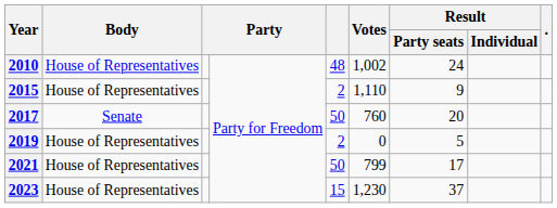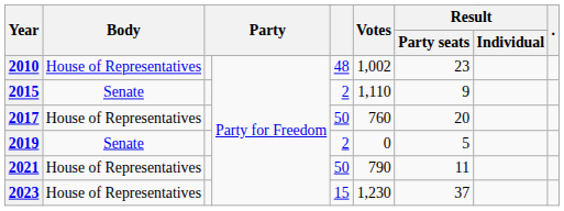2010 | Result / Party seats: 24 -> 23
2015 | Body: House of Representatives -> Senate
2017 | Body: Senate -> House of Representatives
2019 | Body: House of Representatives -> Senate
2021 | Votes: 799 -> 790
2021 | Result / Party seats: 17 -> 11
